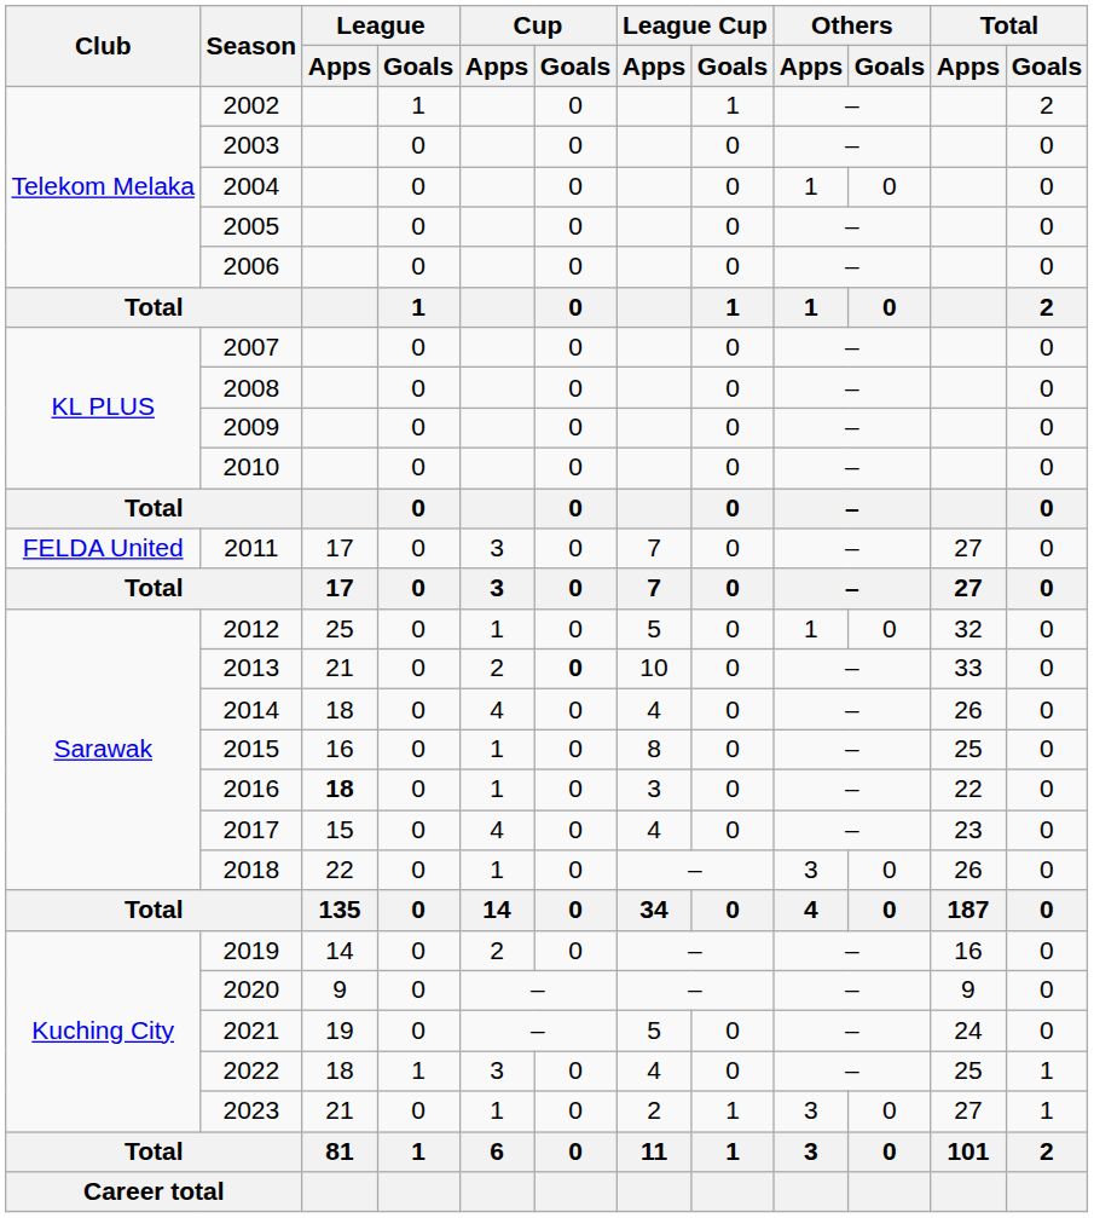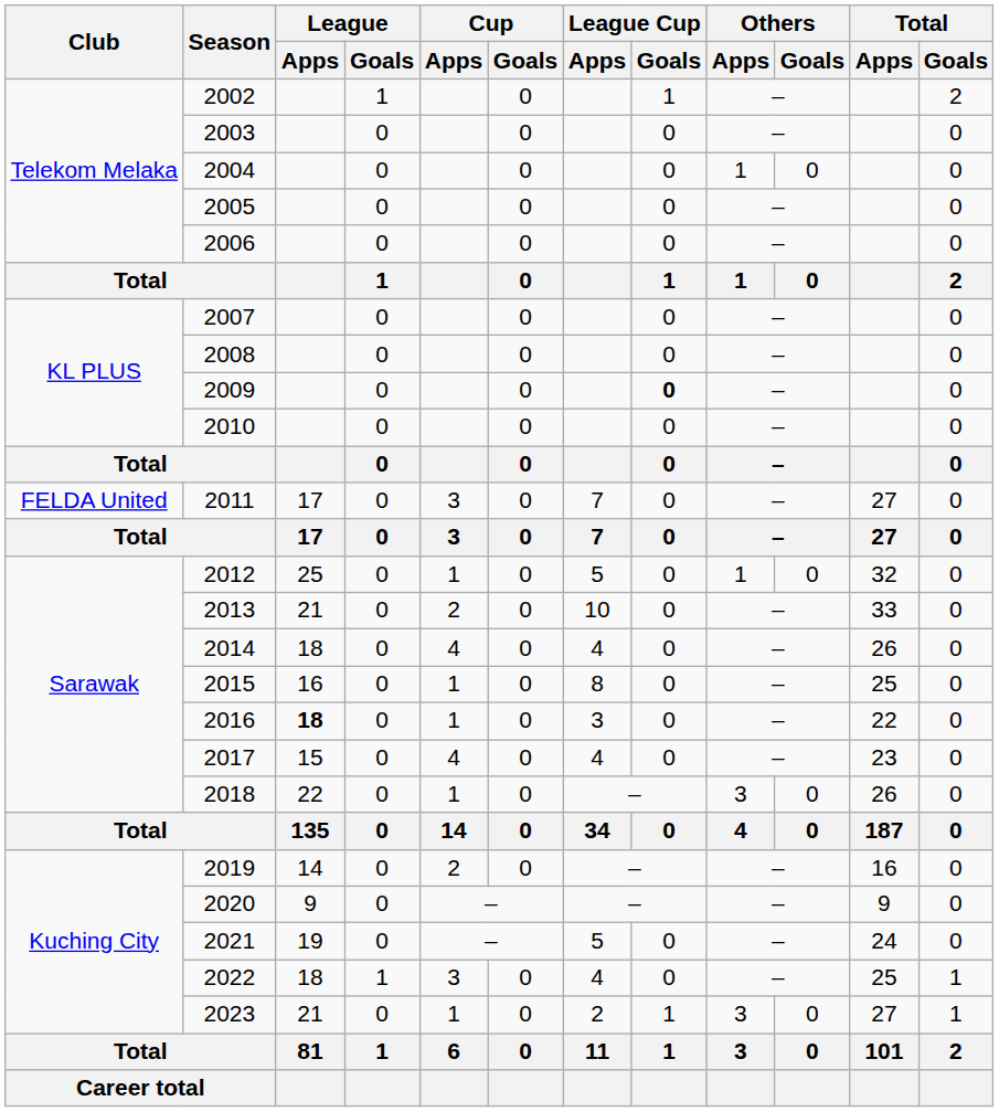2009 | League Cup / Goals: normal -> bold
2013 | Cup / Goals: bold -> normal
